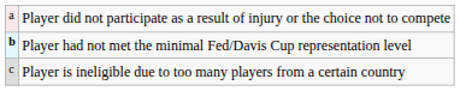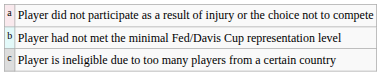row 2 | column 1: bold -> normal
